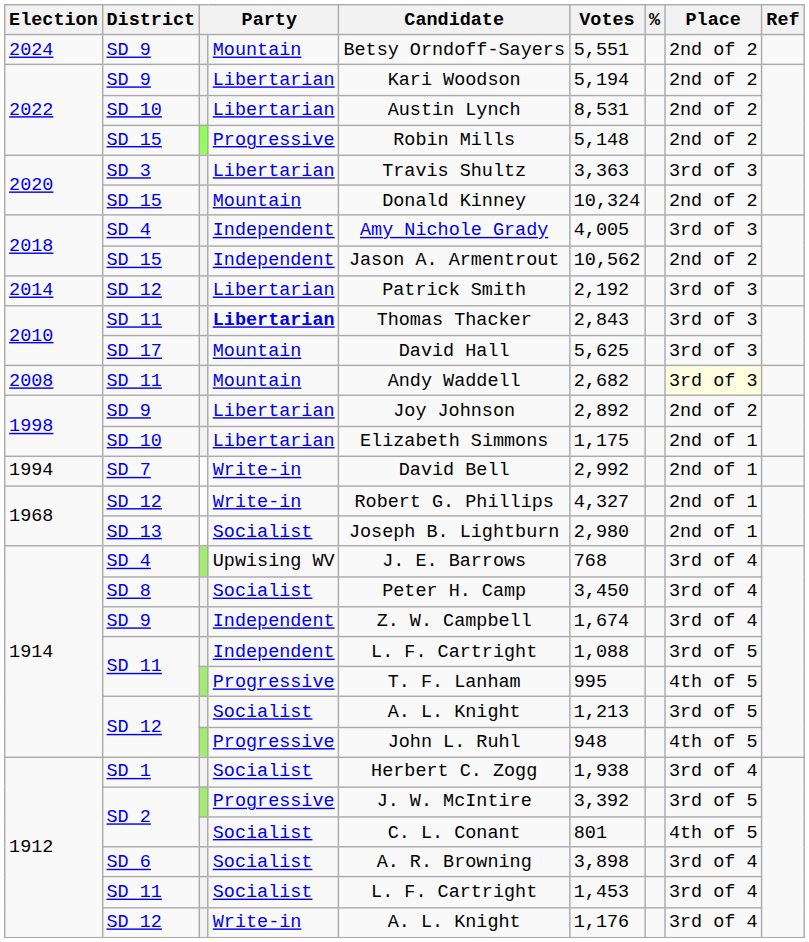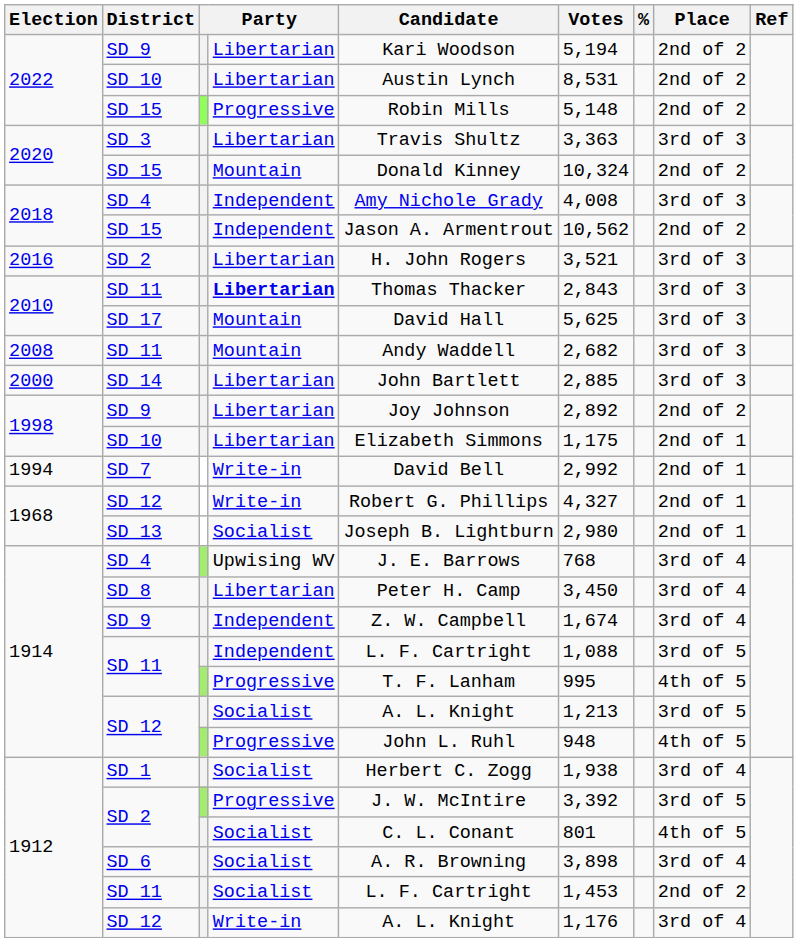- row: 2024 | SD 9 | Mountain | Betsy Orndoff-Sayers | 5,551 | 2nd of 2
2018 / SD 4 | Votes: 4,005 -> 4,008
+ row: 2016 | SD 2 | Libertarian | H. John Rogers | 3,521 | 3rd of 3
- row: 2014 | SD 12 | Libertarian | Patrick Smith | 2,192 | 3rd of 3
2008 / SD 11 | Place: lightyellow background -> no background
+ row: 2000 | SD 14 | Libertarian | John Bartlett | 2,885 | 3rd of 3
SD 8 | column 4: Socialist -> Libertarian
1912 / SD 11 | Place: 3rd of 4 -> 2nd of 2
